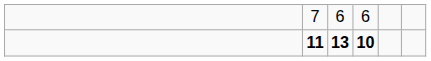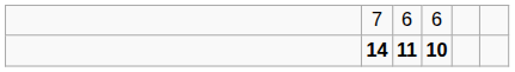row 2 | column 2: 11 -> 14
row 2 | column 3: 13 -> 11
